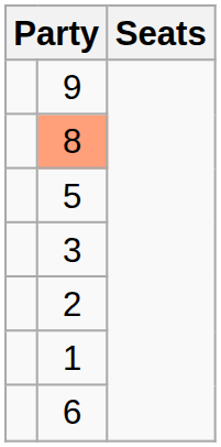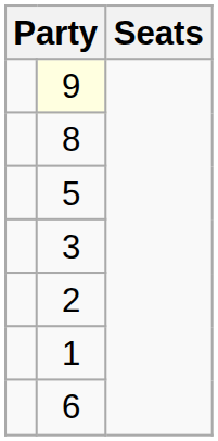9 | column 2: no background -> lightyellow background
8 | column 2: lightsalmon background -> no background
